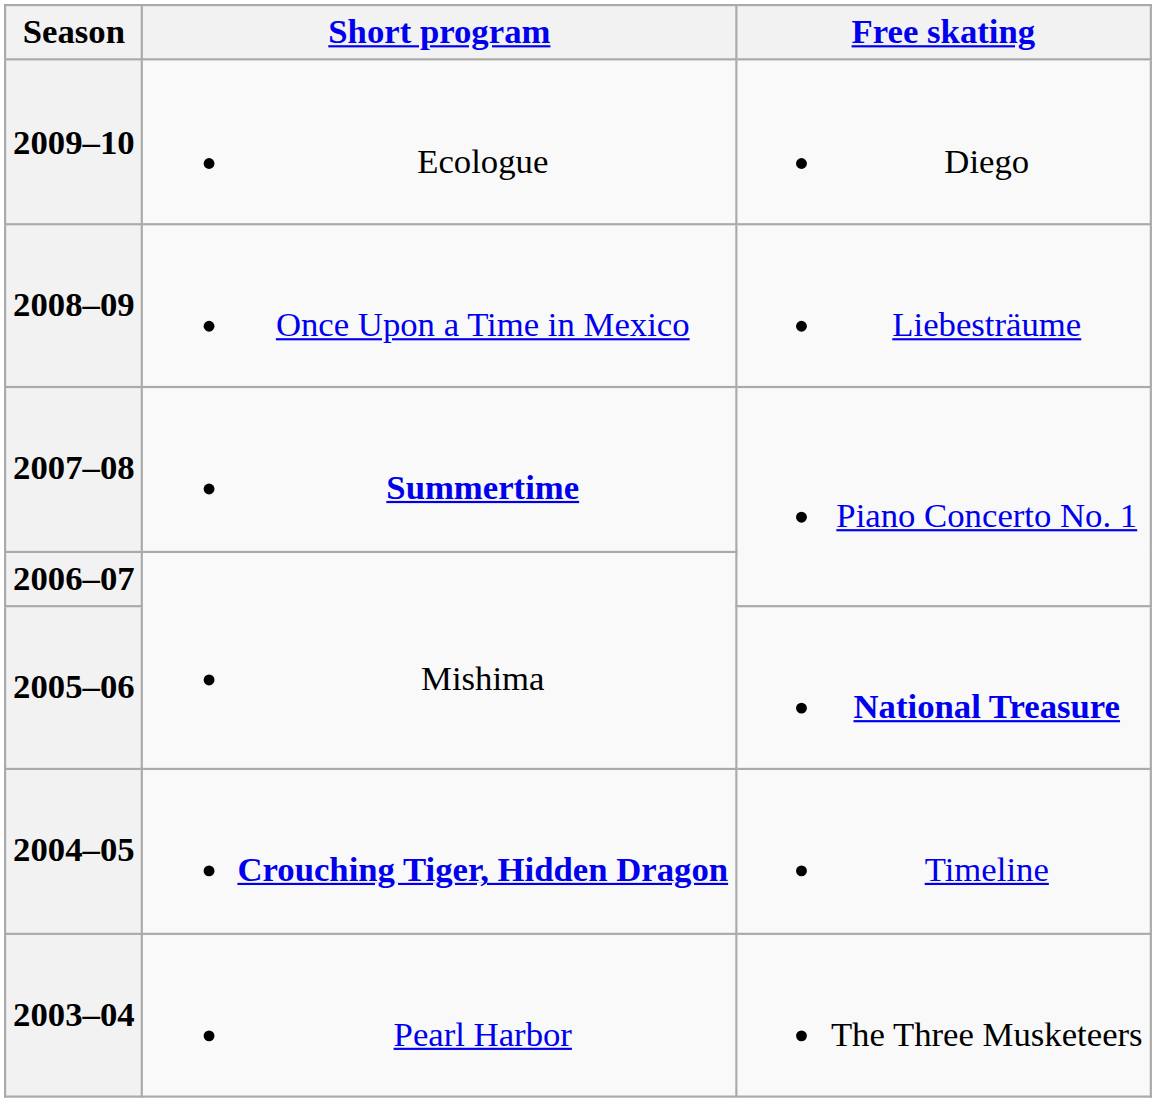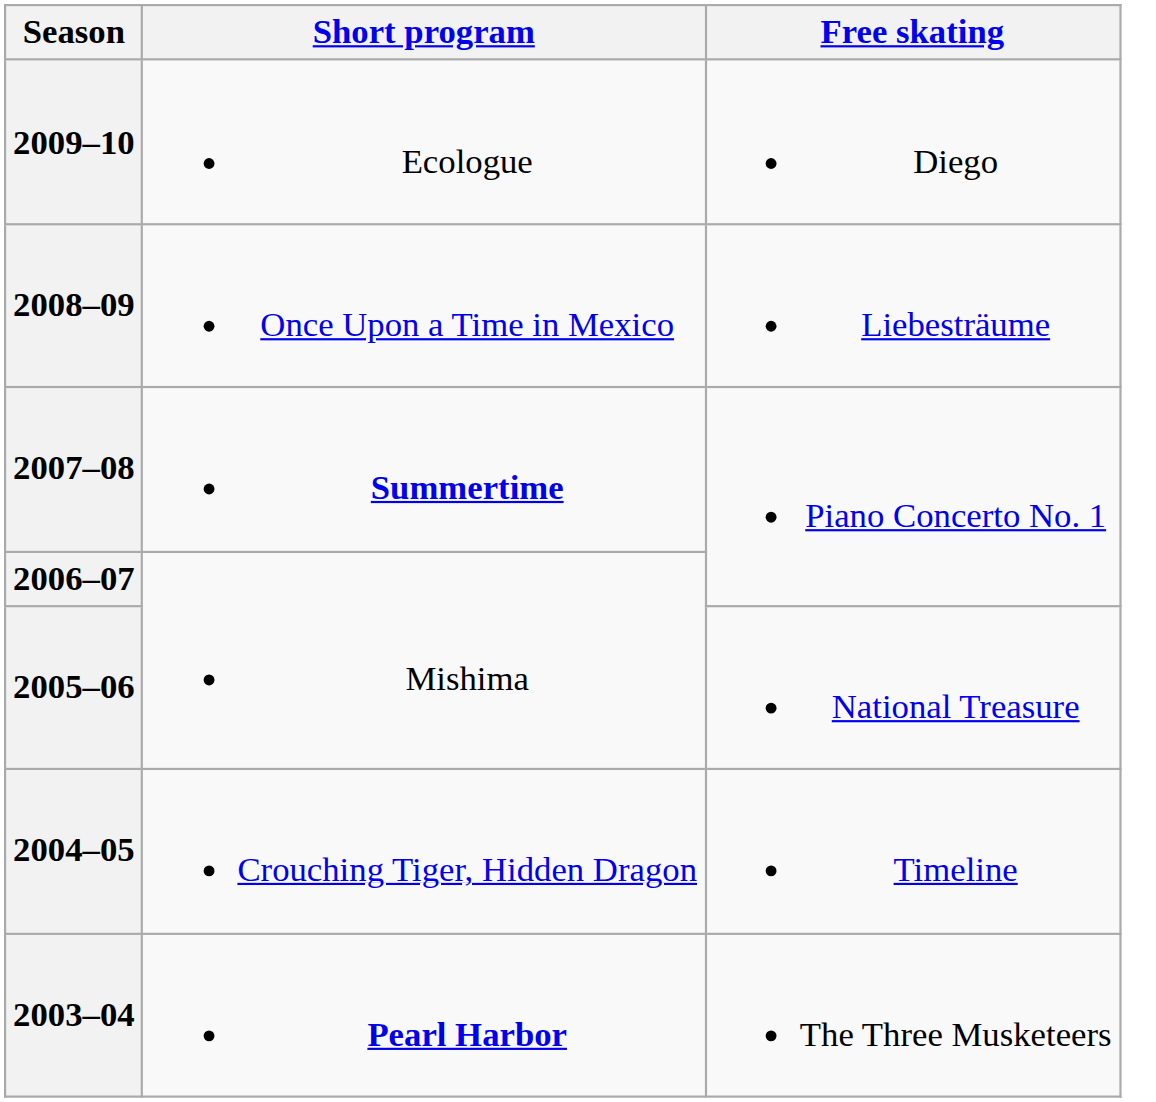2005–06 | Free skating: bold -> normal
2004–05 | Short program: bold -> normal
2003–04 | Short program: normal -> bold
